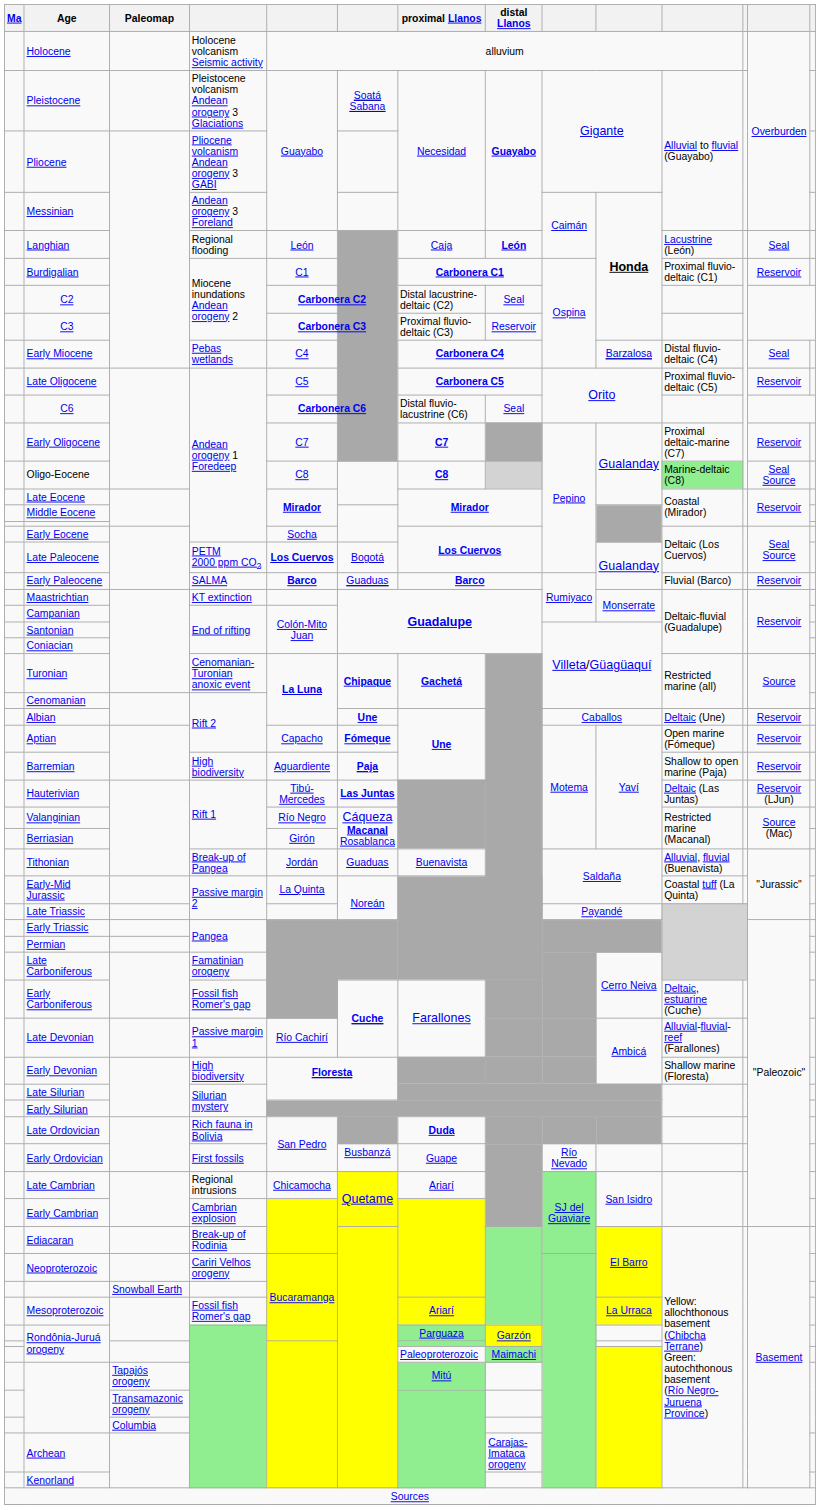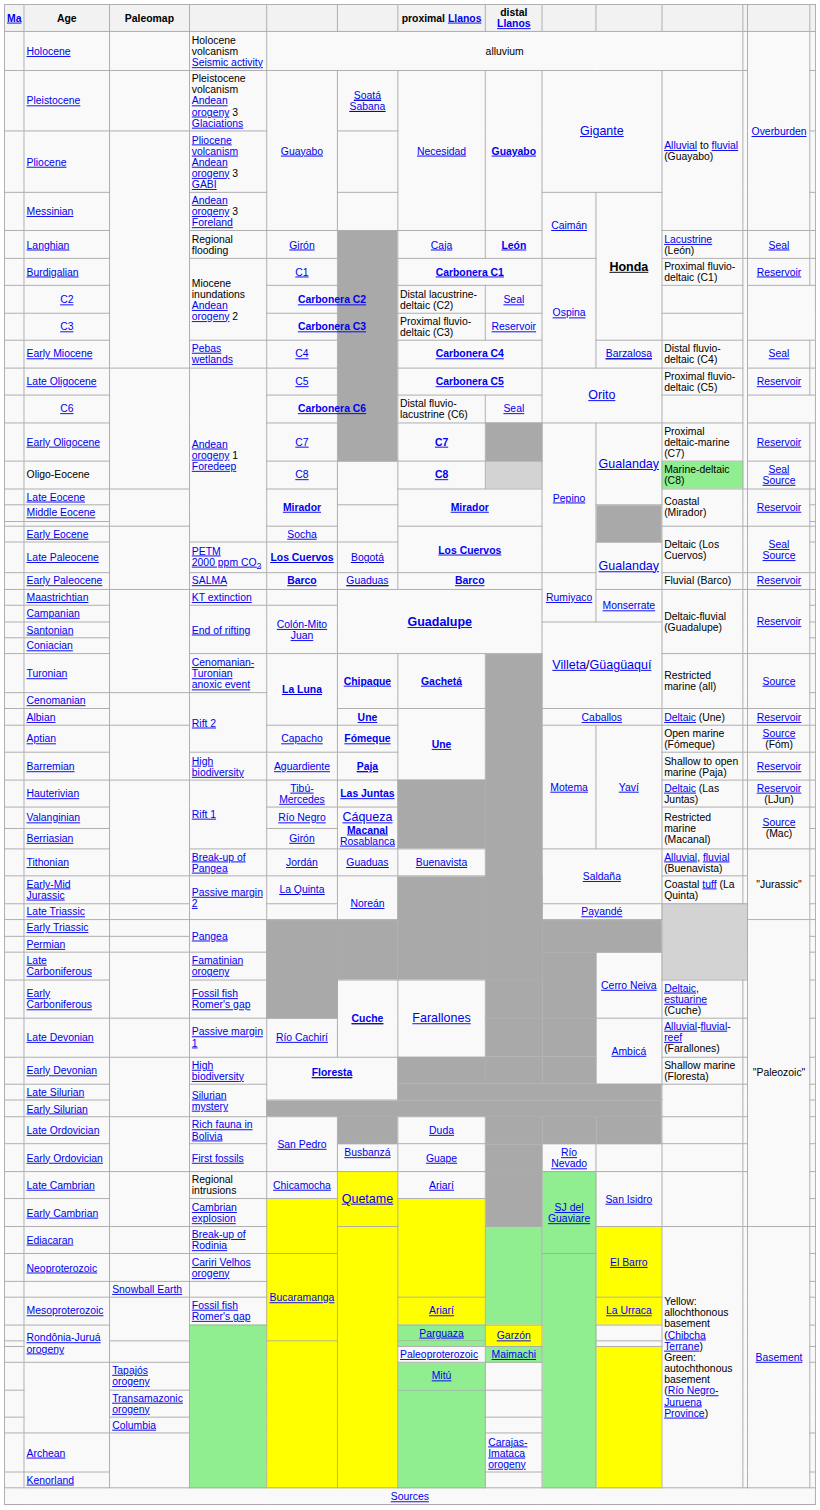Langhian | column 5: León -> Girón
Aptian | column 13: Reservoir -> Source (Fóm)
Late Ordovician | proximal Llanos: bold -> normal
